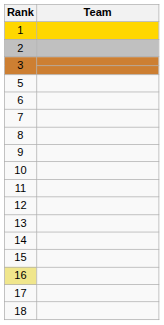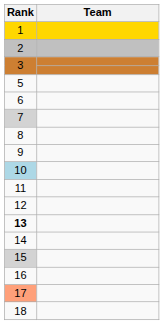row 8 | Rank: no background -> lightgrey background
row 11 | Rank: no background -> lightblue background
row 14 | Rank: normal -> bold
row 16 | Rank: no background -> lightgrey background
row 17 | Rank: khaki background -> no background
row 18 | Rank: no background -> lightsalmon background
